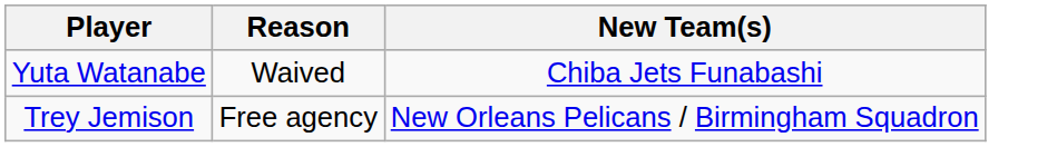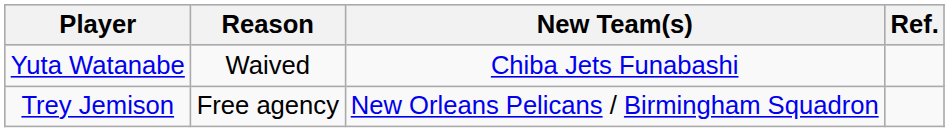+ column: Ref.
